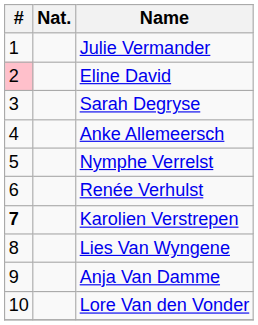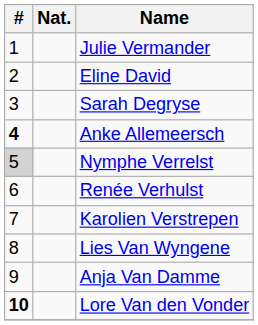Eline David | #: pink background -> no background
Anke Allemeersch | #: normal -> bold
Nymphe Verrelst | #: no background -> lightgrey background
Karolien Verstrepen | #: bold -> normal
Lore Van den Vonder | #: normal -> bold
